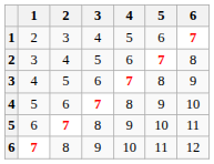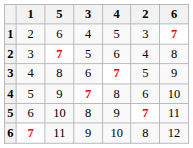columns swapped: 2 <-> 5
